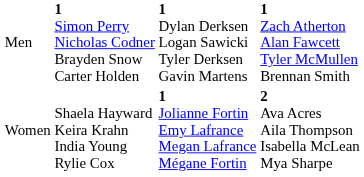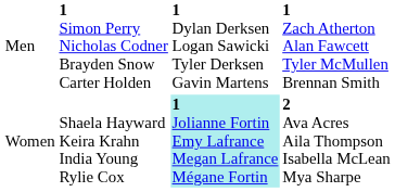Women | column 3: no background -> paleturquoise background
